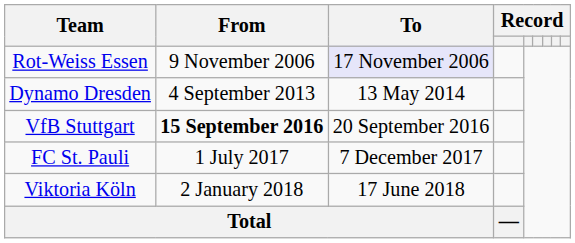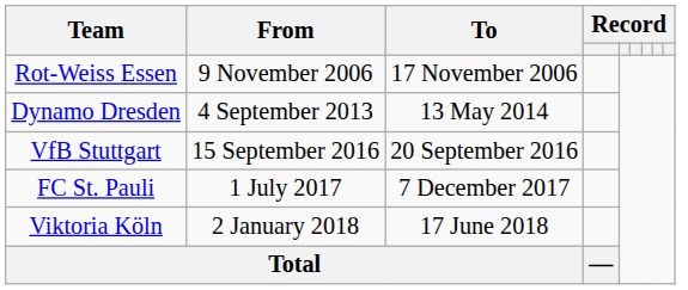Rot-Weiss Essen | To: lavender background -> no background
VfB Stuttgart | From: bold -> normal
